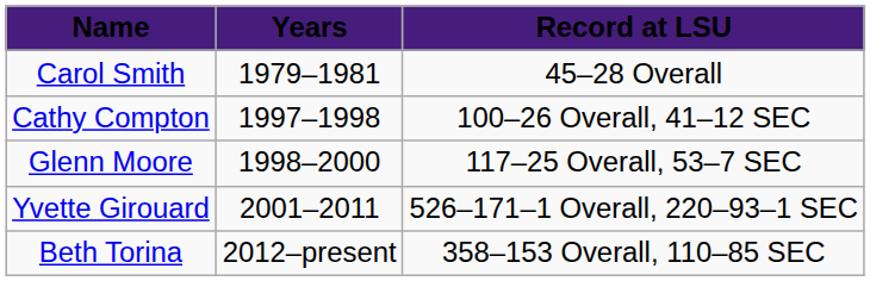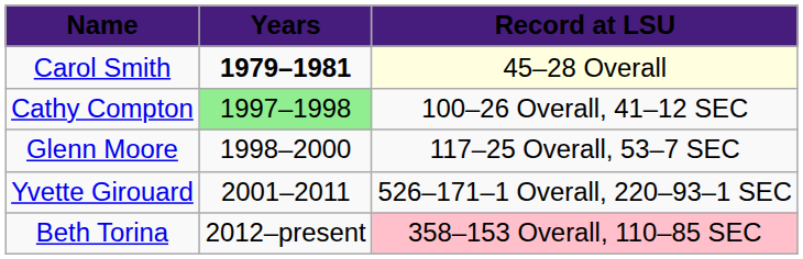row 2 | Years: normal -> bold
row 2 | Record at LSU: no background -> lightyellow background
row 3 | Years: no background -> lightgreen background
row 6 | Record at LSU: no background -> pink background
